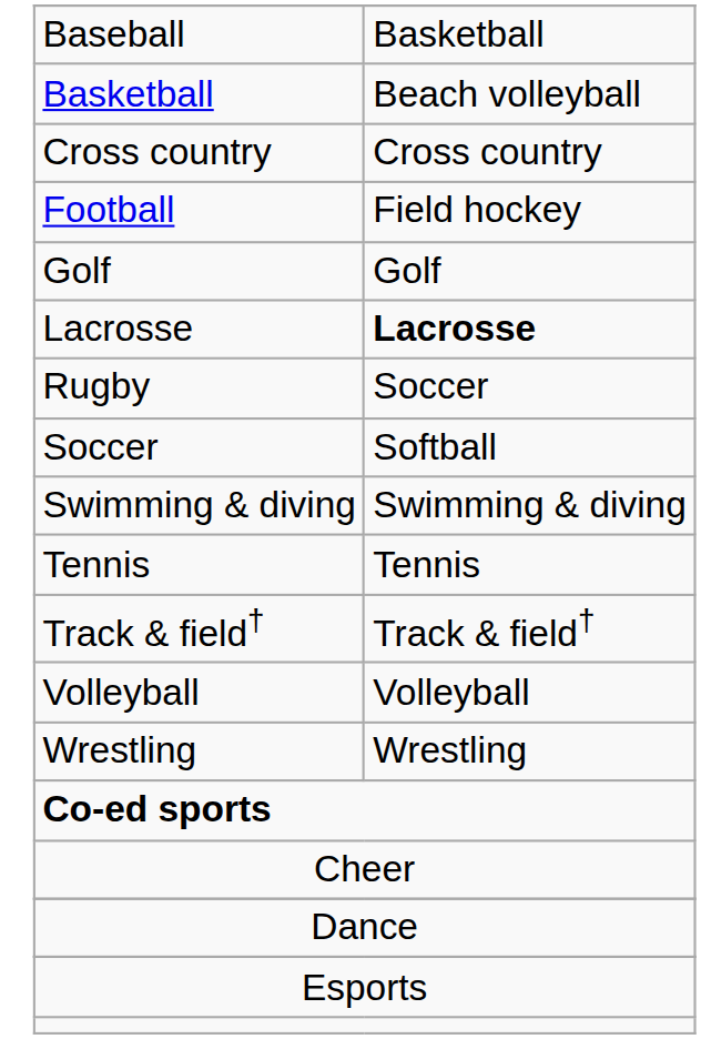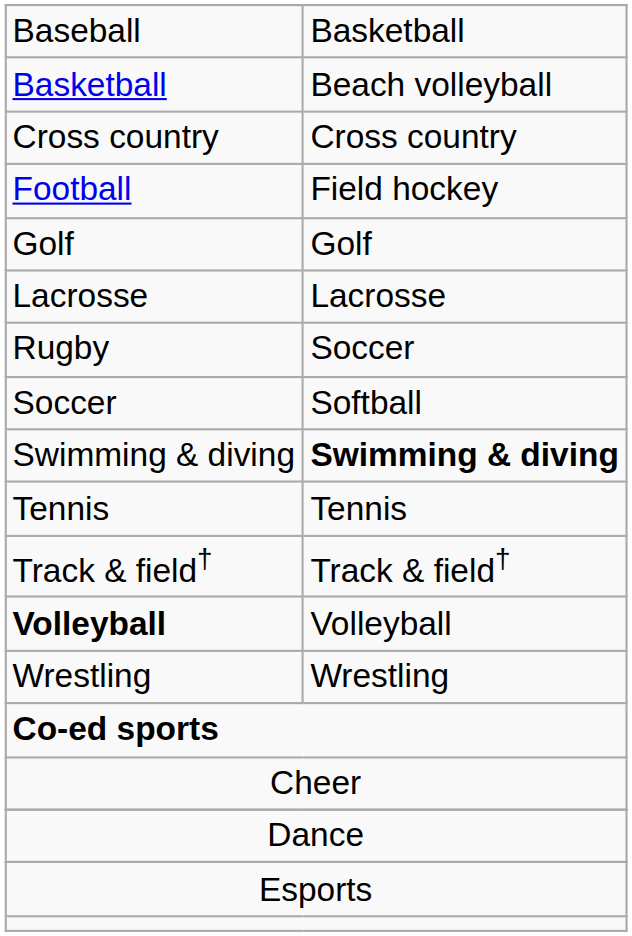row 6 | column 2: bold -> normal
row 9 | column 2: normal -> bold
row 12 | column 1: normal -> bold
